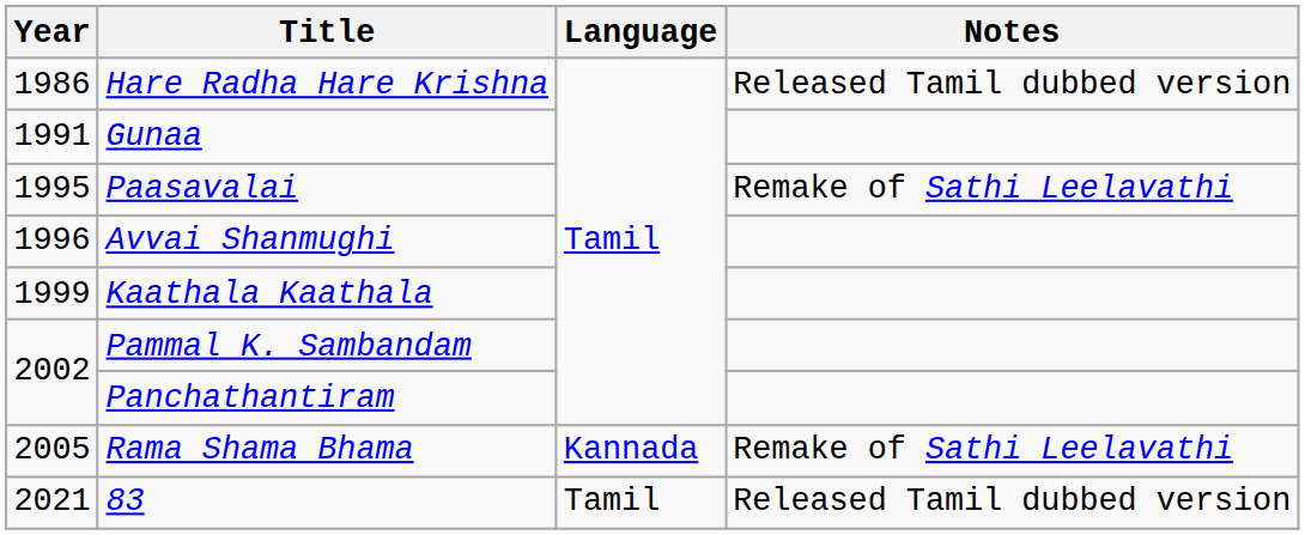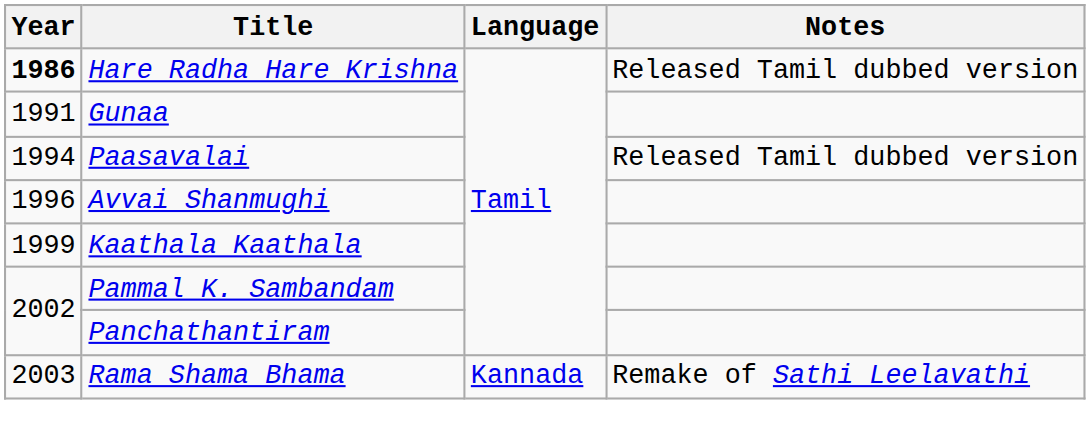Hare Radha Hare Krishna | Year: normal -> bold
Paasavalai | Year: 1995 -> 1994
Paasavalai | Notes: Remake of Sathi Leelavathi -> Released Tamil dubbed version
Rama Shama Bhama | Year: 2005 -> 2003
- row: 2021 | 83 | Tamil | Released Tamil dubbed version
